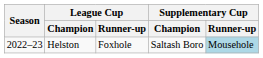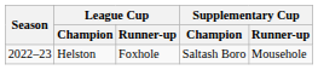Helston | Supplementary Cup / Runner-up: lightblue background -> no background
